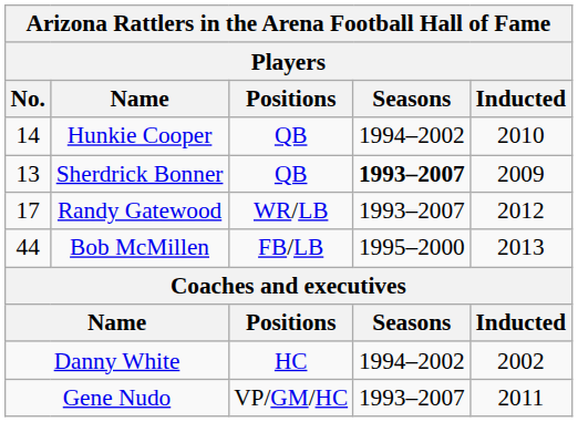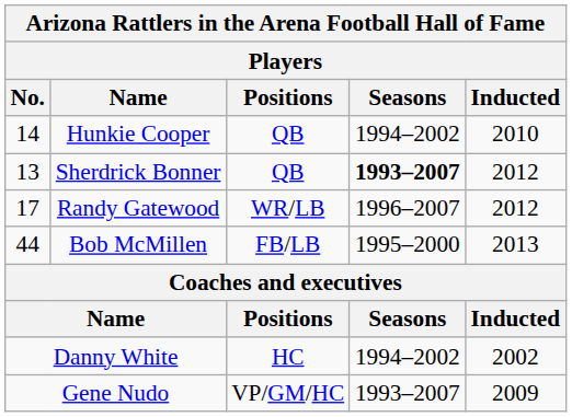Sherdrick Bonner | Inducted: 2009 -> 2012
Randy Gatewood | Seasons: 1993–2007 -> 1996–2007
Gene Nudo | Inducted: 2011 -> 2009
